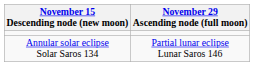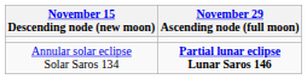Annular solar eclipse Solar Saros 134 | November 29 Ascending node (full moon): normal -> bold
